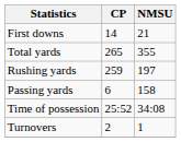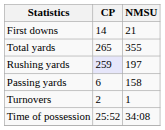Rushing yards | CP: no background -> lavender background
rows swapped: Turnovers <-> Time of possession
